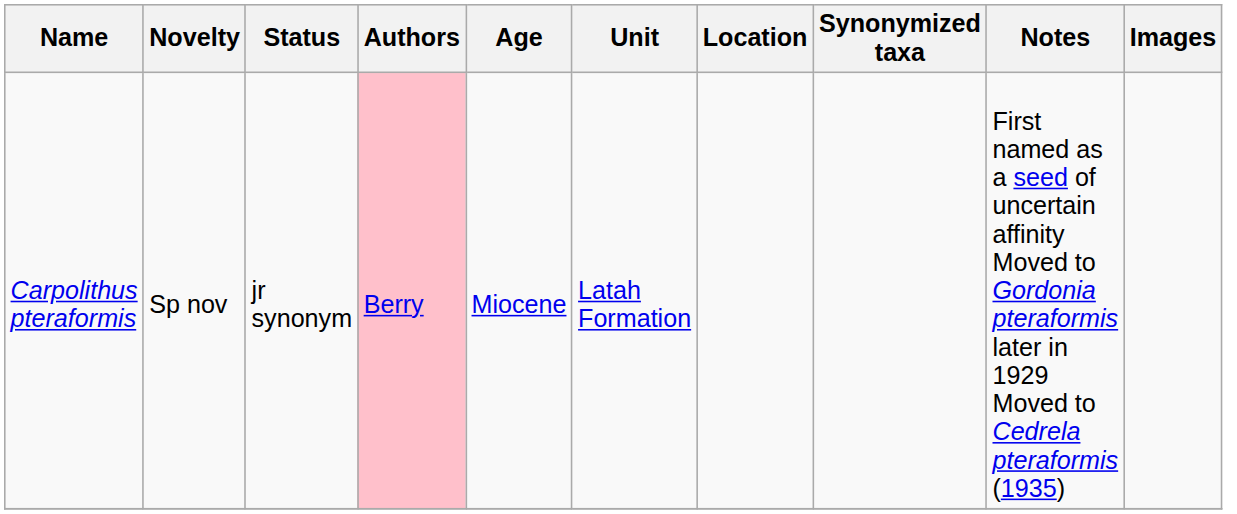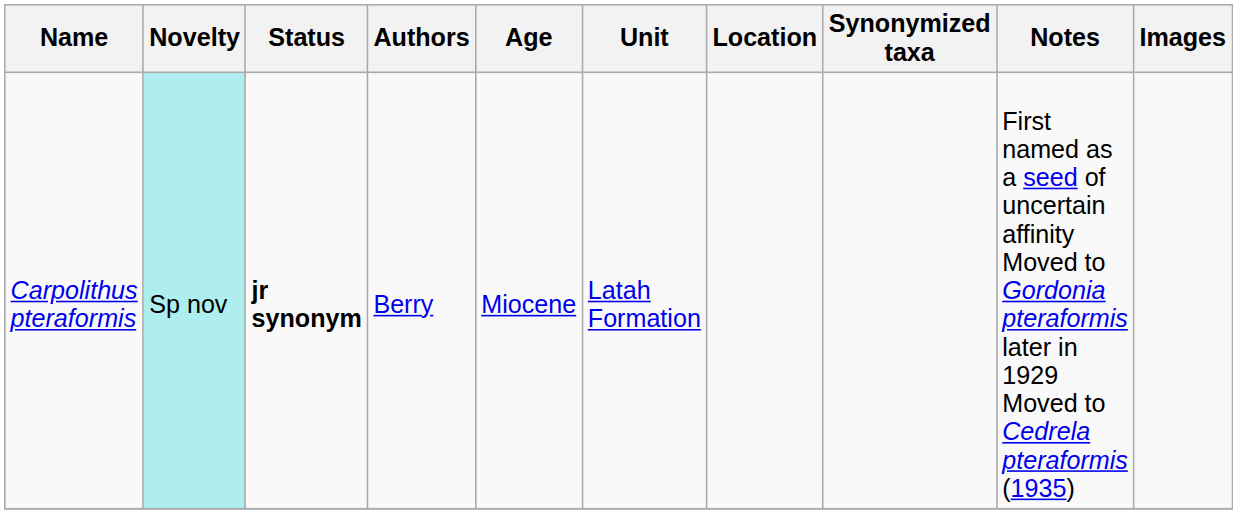Carpolithus pteraformis | Novelty: no background -> paleturquoise background
Carpolithus pteraformis | Status: normal -> bold
Carpolithus pteraformis | Authors: pink background -> no background
